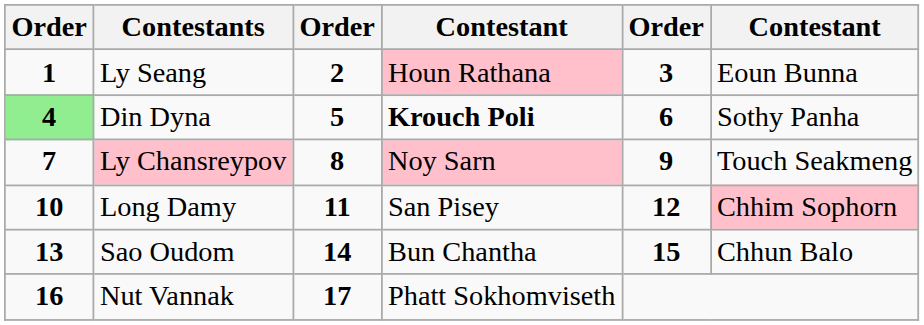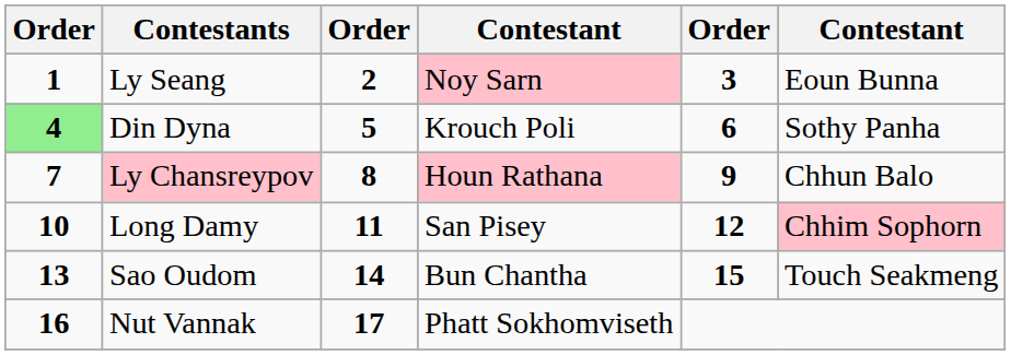Ly Seang | column 4: Houn Rathana -> Noy Sarn
Din Dyna | column 4: bold -> normal
Ly Chansreypov | column 4: Noy Sarn -> Houn Rathana
Ly Chansreypov | column 6: Touch Seakmeng -> Chhun Balo
Sao Oudom | column 6: Chhun Balo -> Touch Seakmeng
